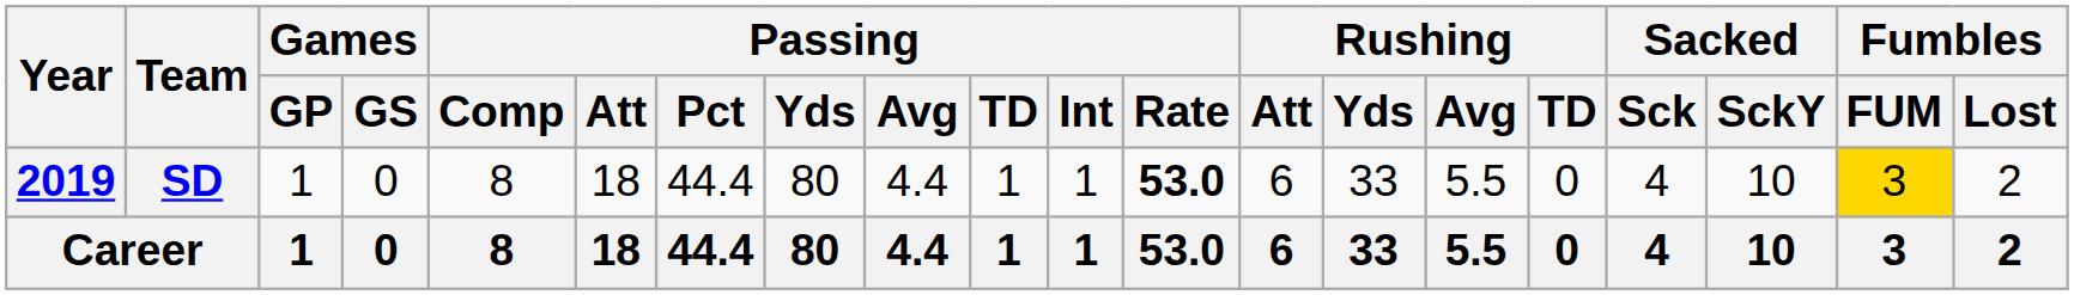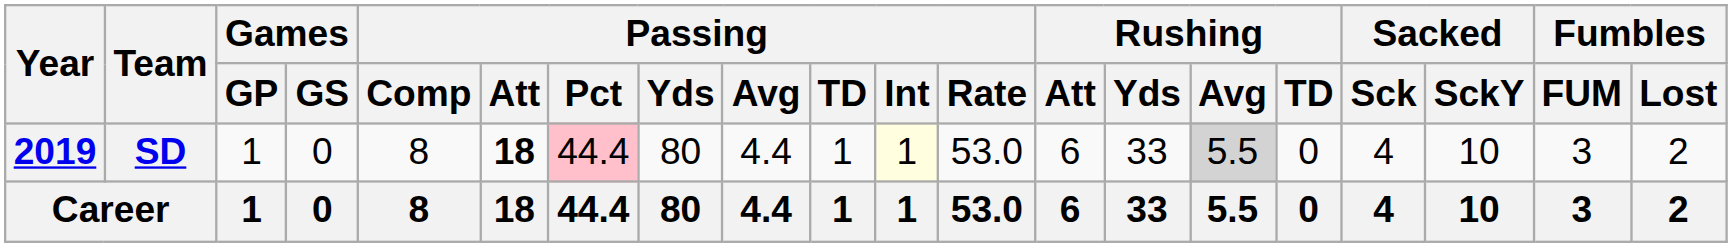SD | Passing / Att: normal -> bold
SD | Passing / Pct: no background -> pink background
SD | Passing / Int: no background -> lightyellow background
SD | Passing / Rate: bold -> normal
SD | Rushing / Avg: no background -> lightgrey background
SD | Fumbles / FUM: gold background -> no background
